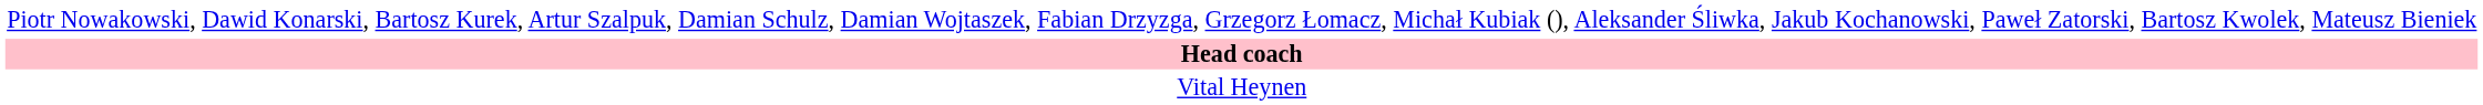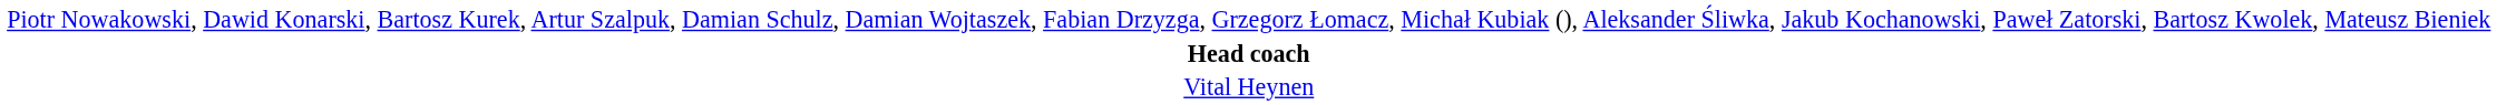row 2 | column 1: pink background -> no background
